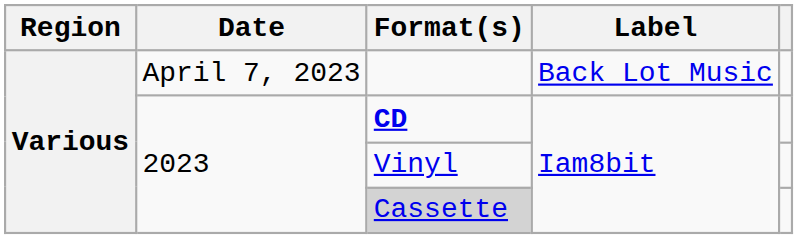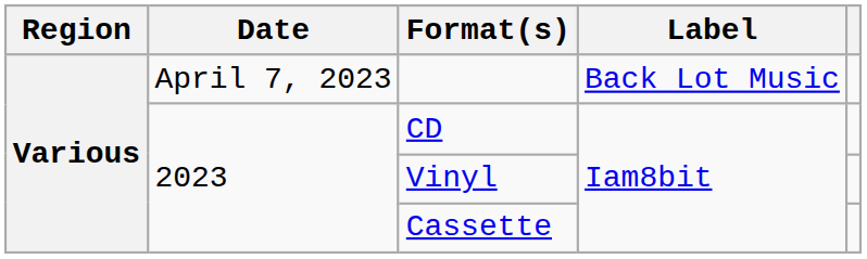CD | Format(s): bold -> normal
Cassette | Format(s): lightgrey background -> no background
